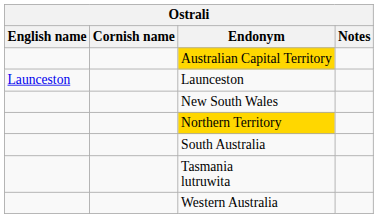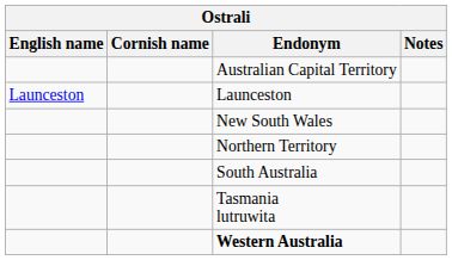Australian Capital Territory | Endonym: gold background -> no background
Northern Territory | Endonym: gold background -> no background
Western Australia | Endonym: normal -> bold
